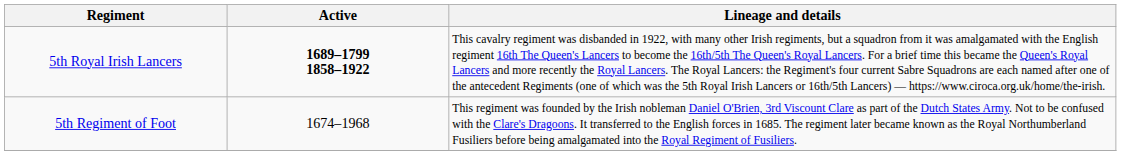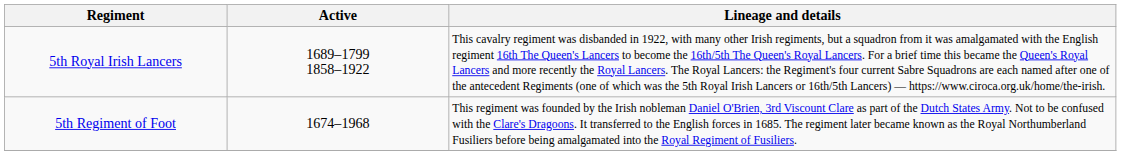5th Royal Irish Lancers | Active: bold -> normal
